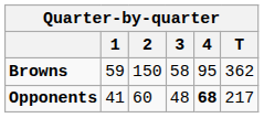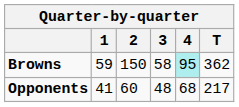Browns | 4: no background -> paleturquoise background
Opponents | 4: bold -> normal
